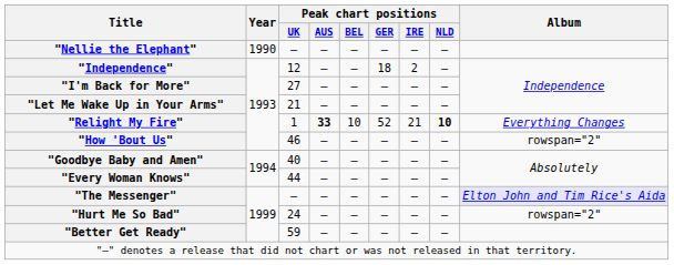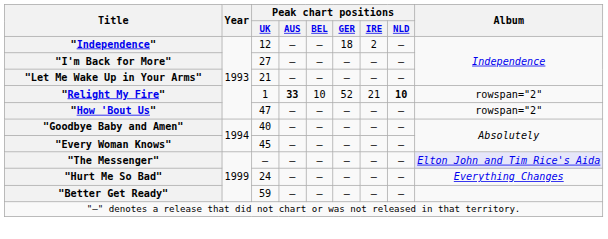- row: "Nellie the Elephant" | 1990 | — | — | — | — | — | —
"Relight My Fire" | Album: Everything Changes -> rowspan="2"
"How 'Bout Us" | Peak chart positions / UK: 46 -> 47
"Every Woman Knows" | Peak chart positions / UK: 44 -> 45
"Hurt Me So Bad" | Album: rowspan="2" -> Everything Changes
